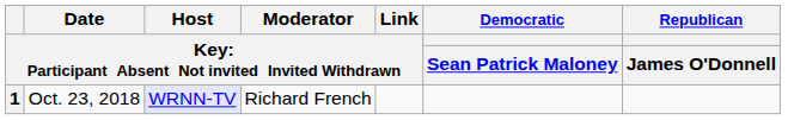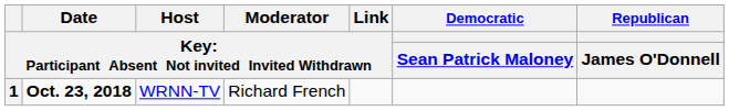1 | column 2: normal -> bold
1 | column 3: lavender background -> no background
